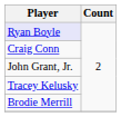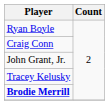Ryan Boyle | Player: lavender background -> no background
Brodie Merrill | Player: normal -> bold
